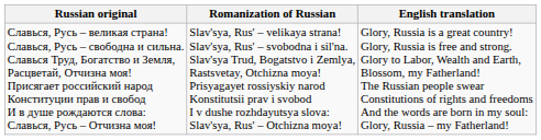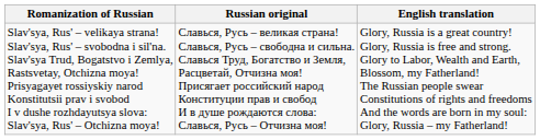columns swapped: Russian original <-> Romanization of Russian
